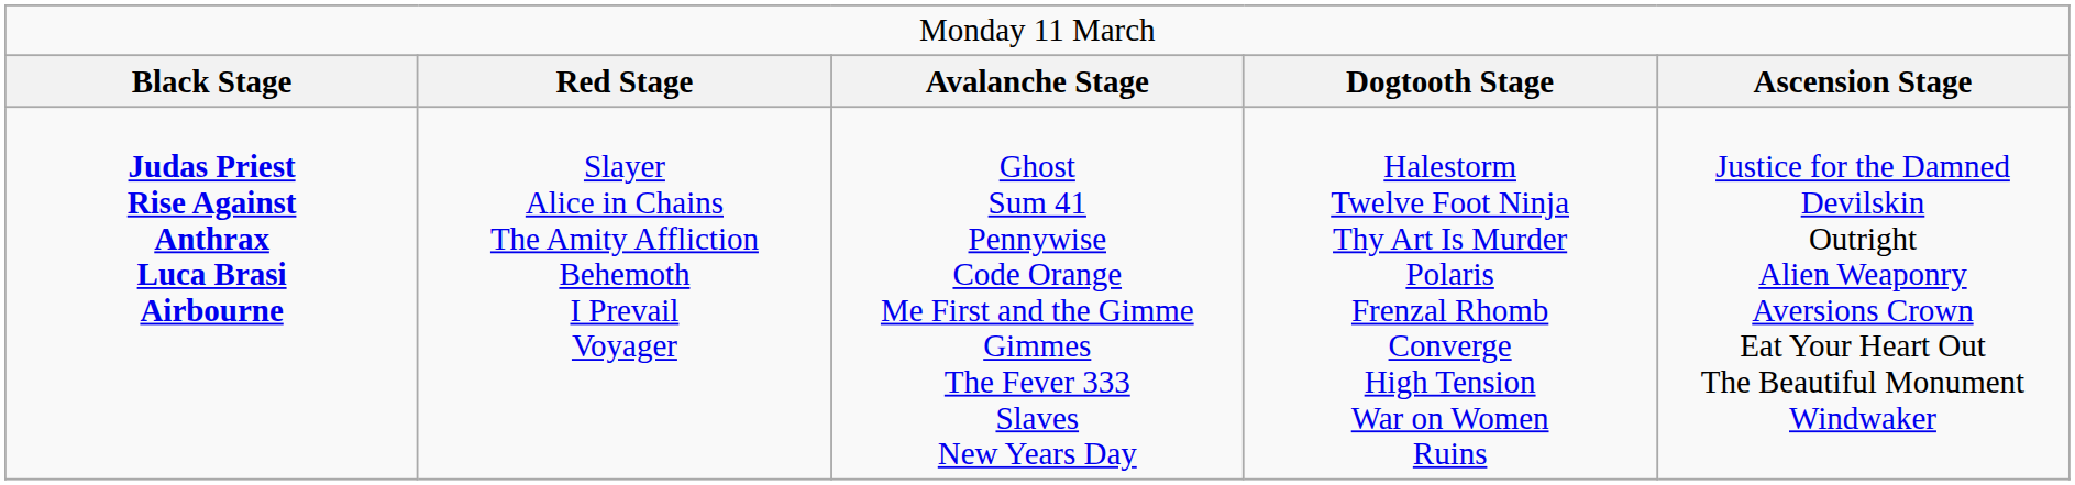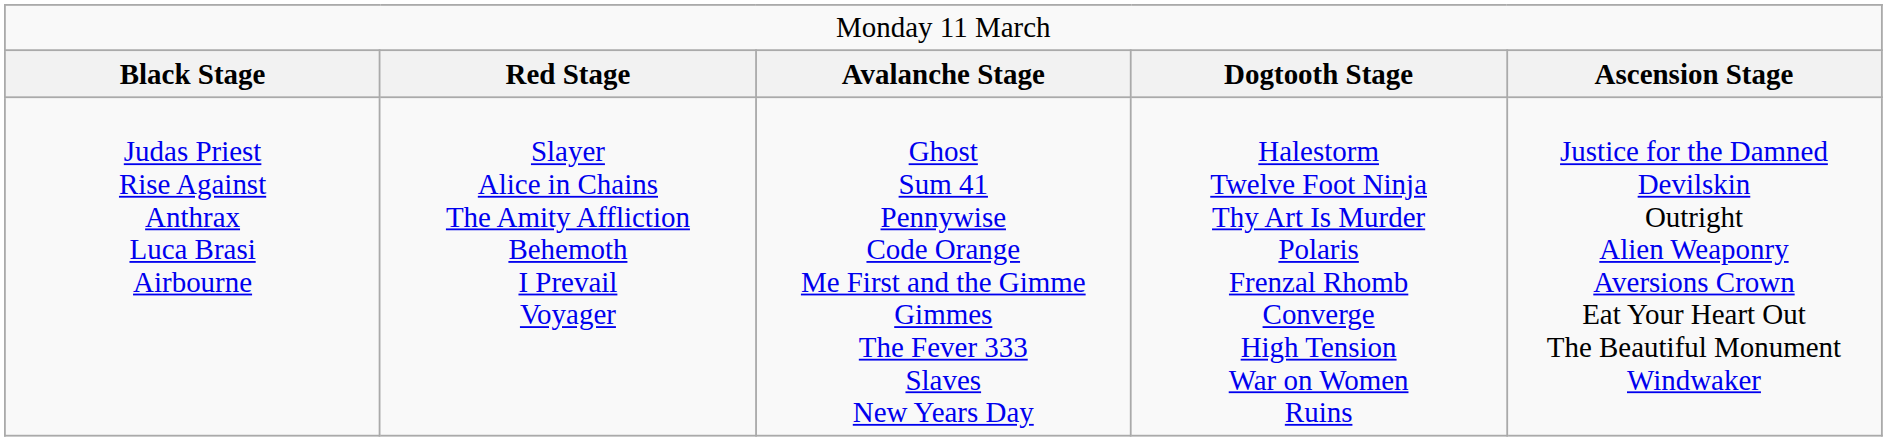row 3 | column 1: bold -> normal
